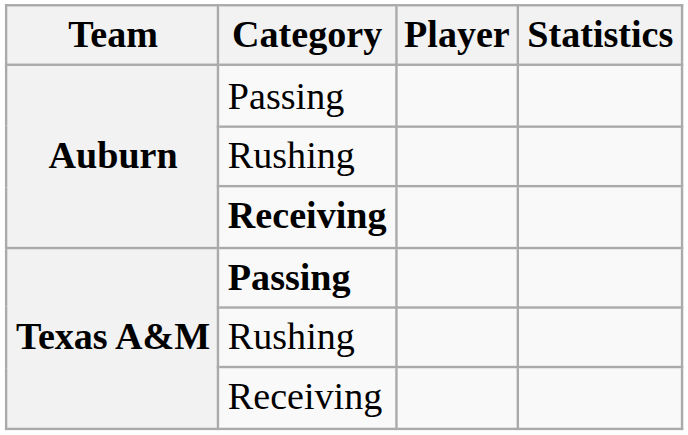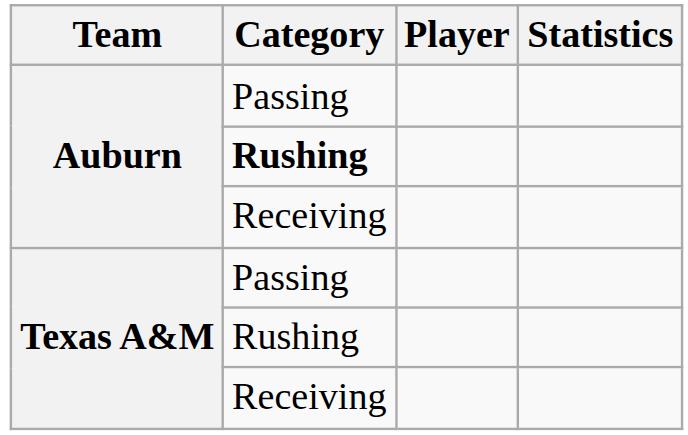Auburn / Rushing | Category: normal -> bold
Auburn / Receiving | Category: bold -> normal
Texas A&M / Passing | Category: bold -> normal
